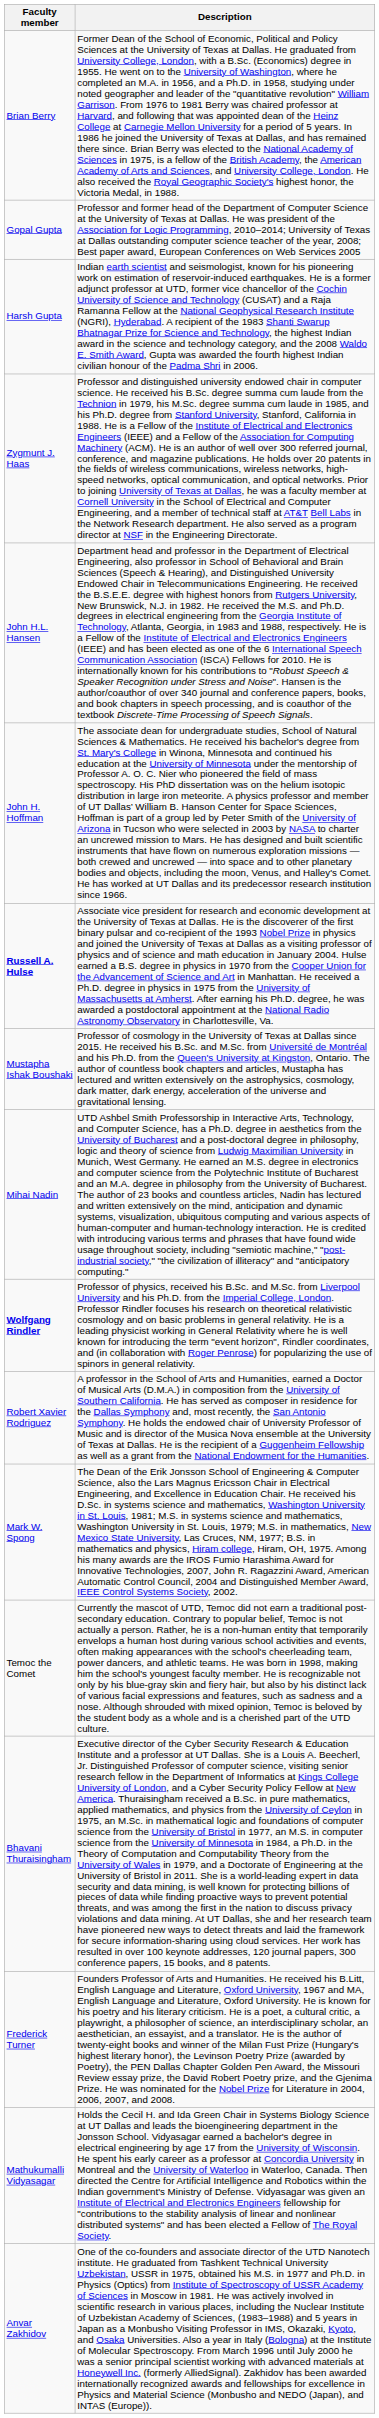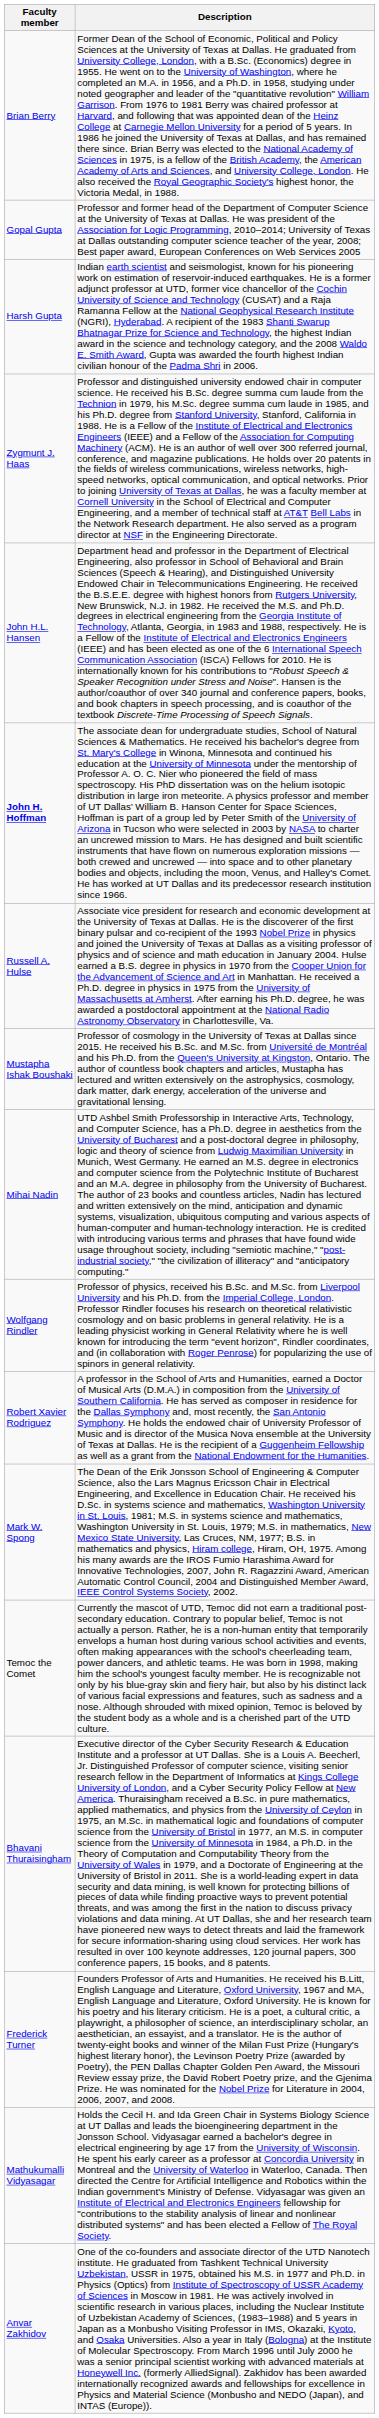John H. Hoffman | Faculty member: normal -> bold
Russell A. Hulse | Faculty member: bold -> normal
Wolfgang Rindler | Faculty member: bold -> normal
